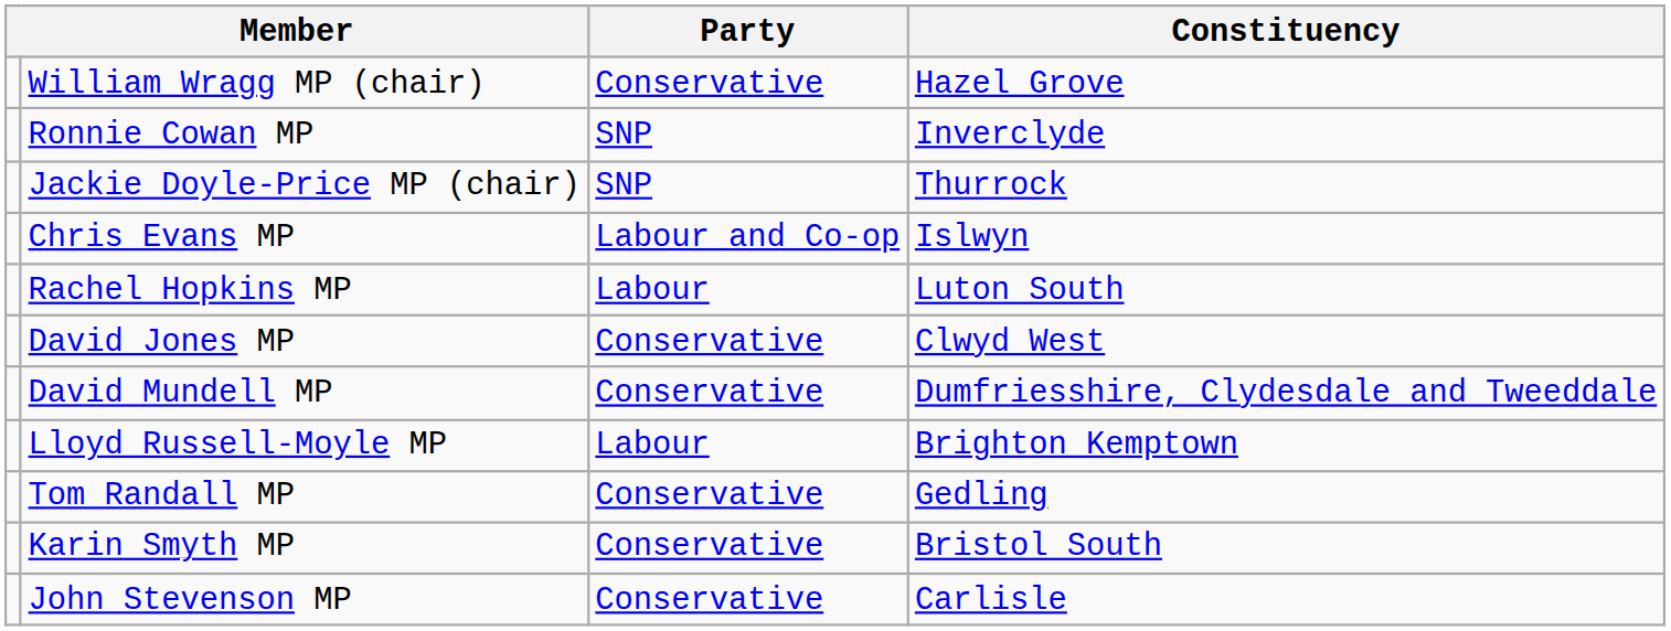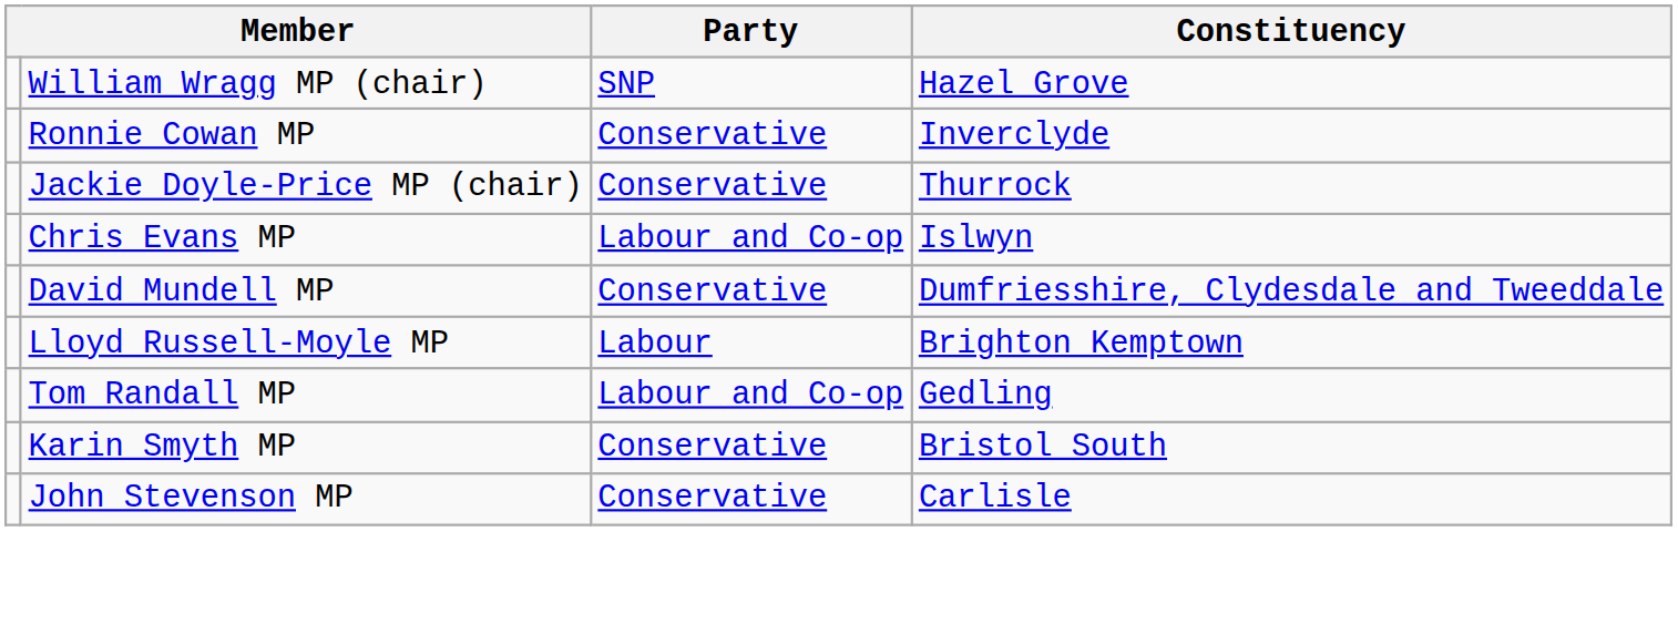William Wragg MP (chair) | Party: Conservative -> SNP
Ronnie Cowan MP | Party: SNP -> Conservative
Jackie Doyle-Price MP (chair) | Party: SNP -> Conservative
- row: Rachel Hopkins MP | Labour | Luton South
- row: David Jones MP | Conservative | Clwyd West
Tom Randall MP | Party: Conservative -> Labour and Co-op
